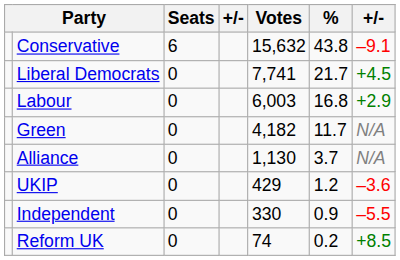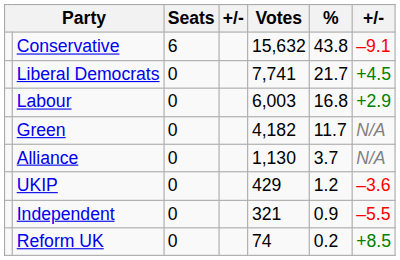Independent | Votes: 330 -> 321
